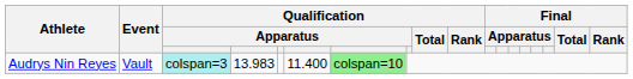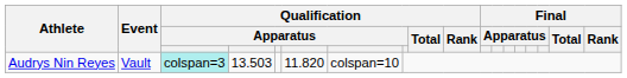Audrys Nin Reyes | column 4: 13.983 -> 13.503
Audrys Nin Reyes | column 6: 11.400 -> 11.820
Audrys Nin Reyes | column 7: lightgreen background -> no background
